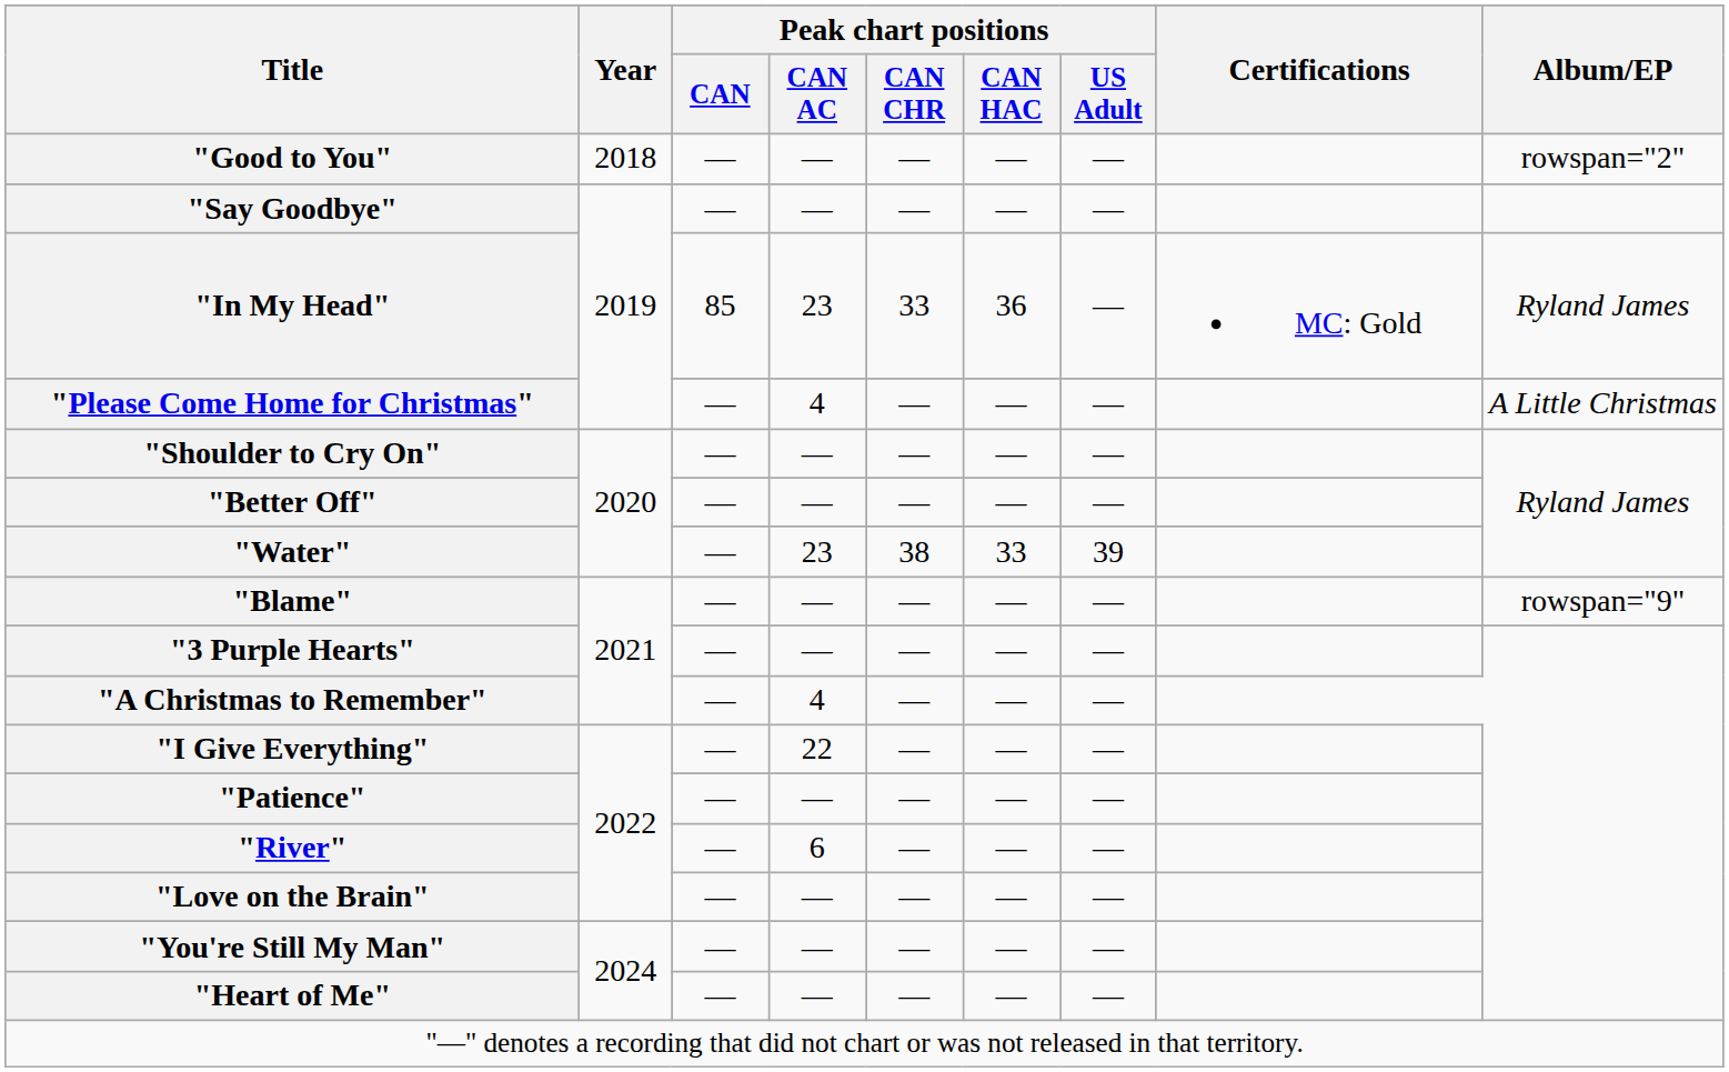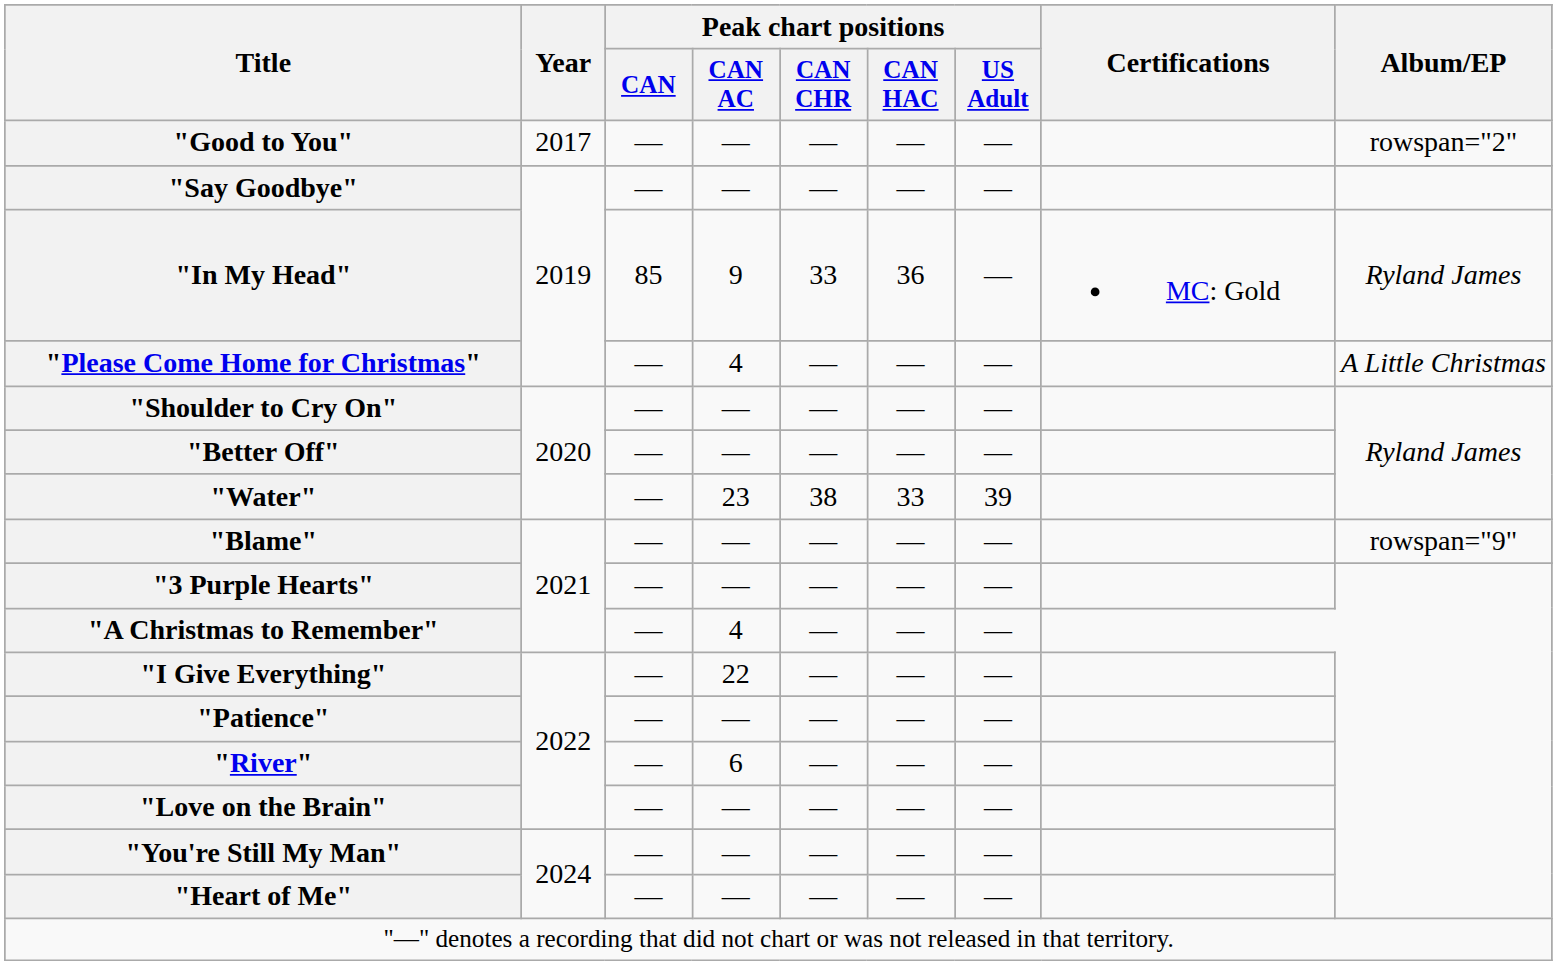"Good to You" | Year: 2018 -> 2017
"In My Head" | Peak chart positions / CAN AC: 23 -> 9
